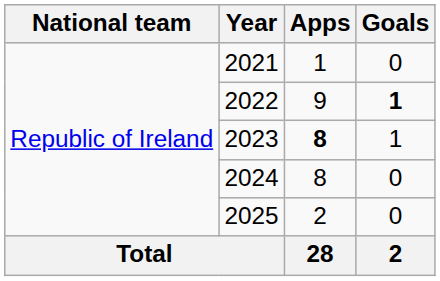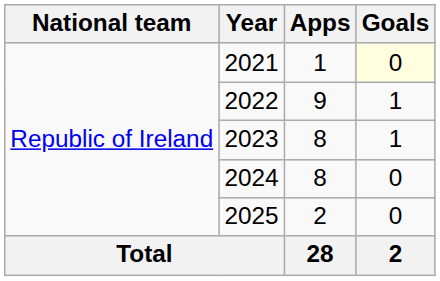2021 | Goals: no background -> lightyellow background
2022 | Goals: bold -> normal
2023 | Apps: bold -> normal
